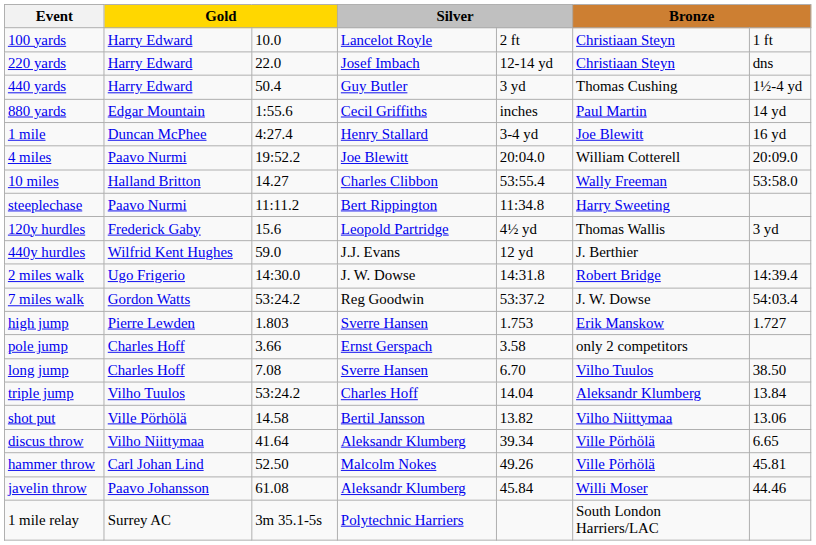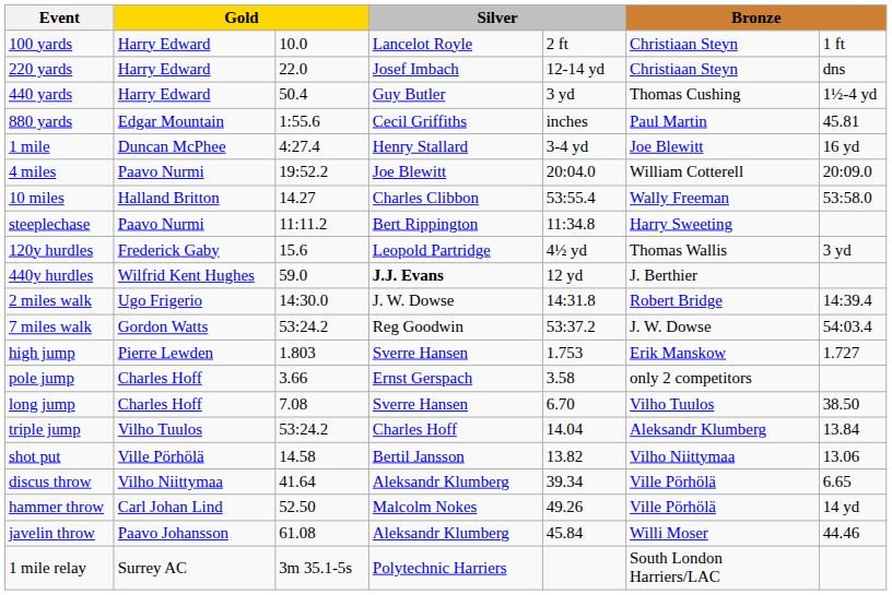880 yards | column 7: 14 yd -> 45.81
440y hurdles | column 4: normal -> bold
hammer throw | column 7: 45.81 -> 14 yd
